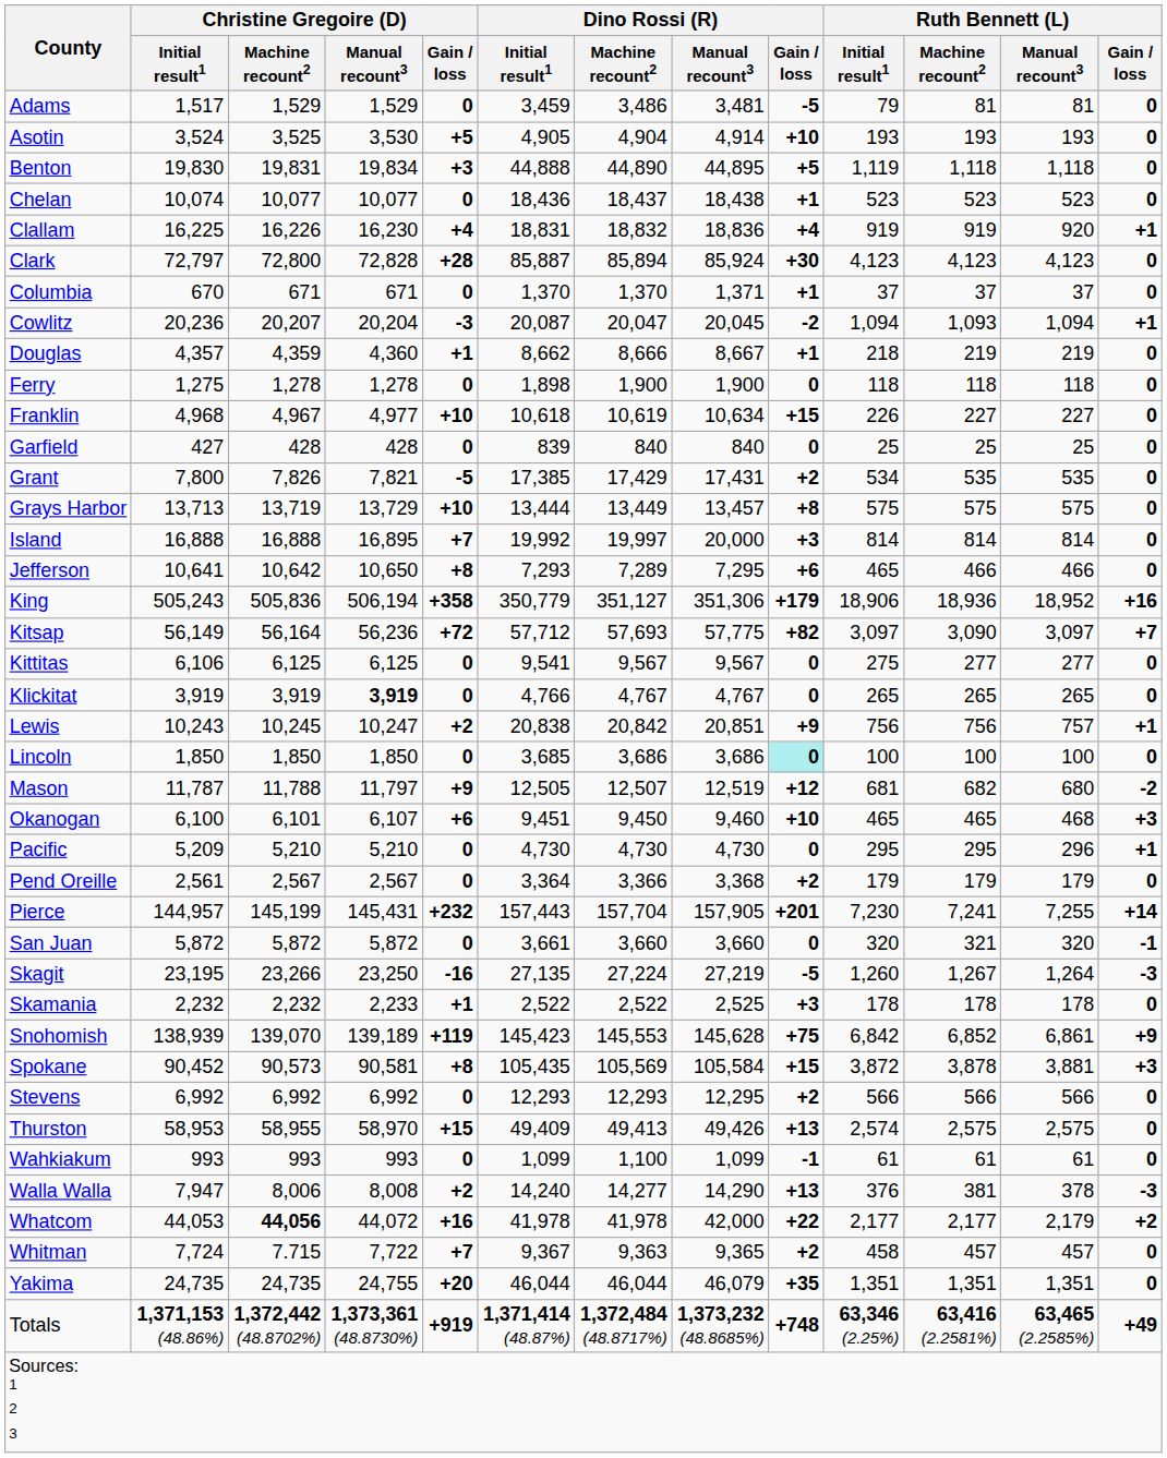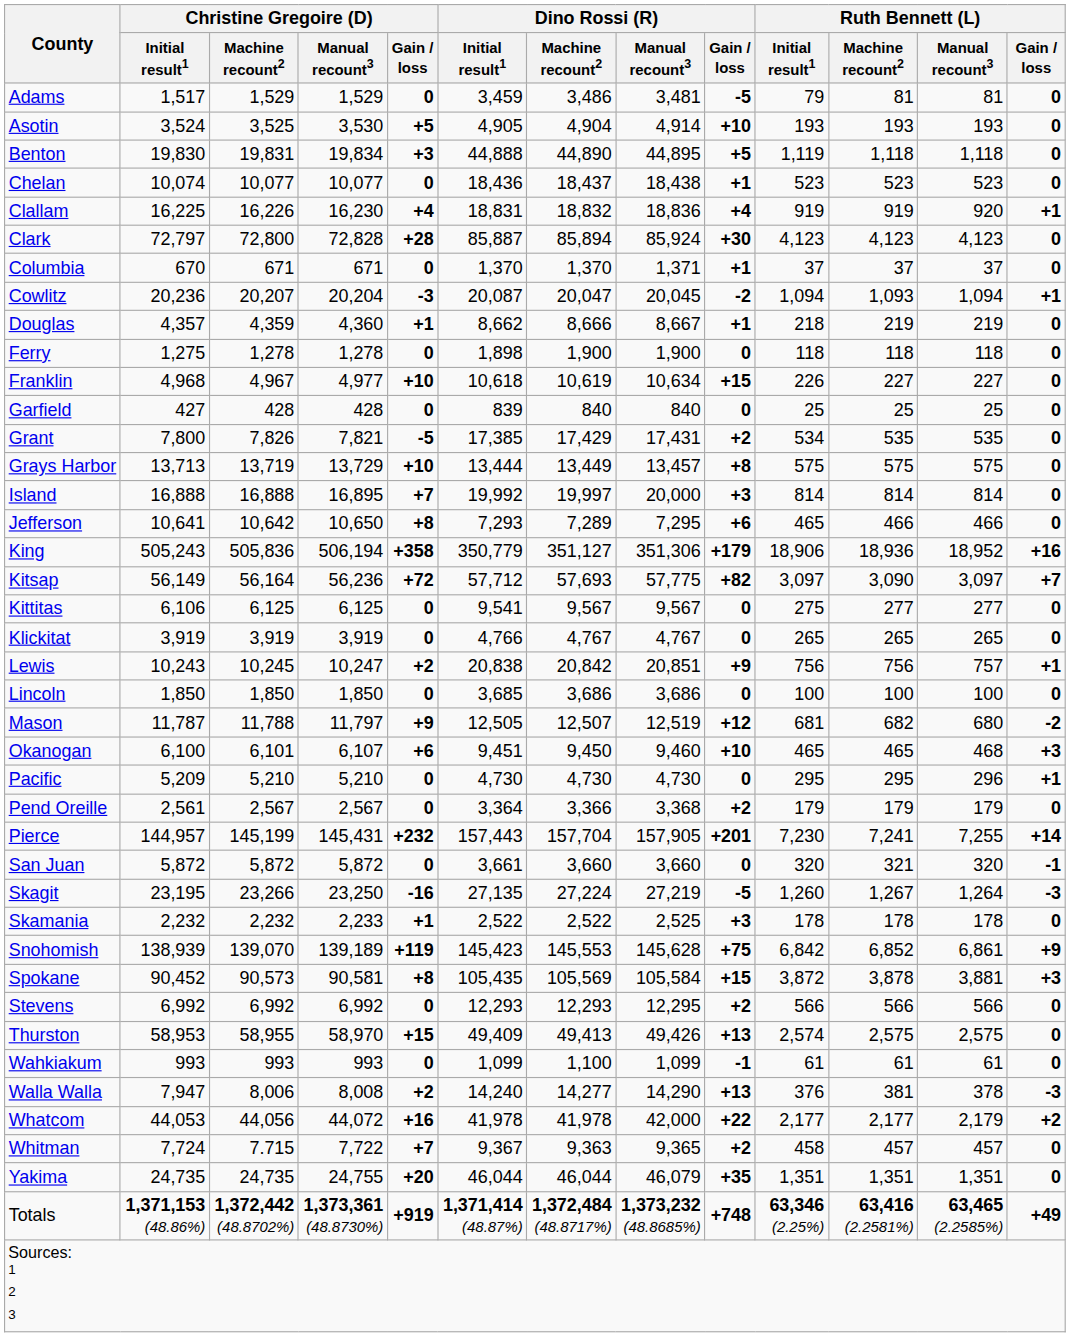Klickitat | Christine Gregoire (D) / Manual recount3: bold -> normal
Lincoln | Dino Rossi (R) / Gain / loss: paleturquoise background -> no background
Whatcom | Christine Gregoire (D) / Machine recount2: bold -> normal
